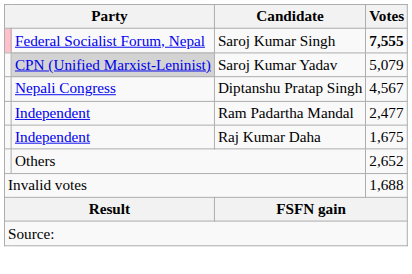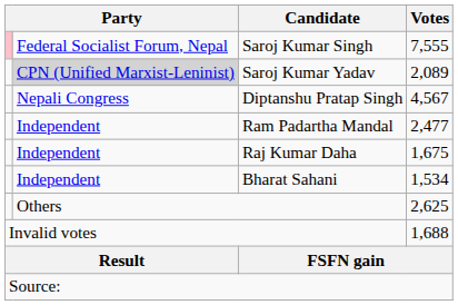Saroj Kumar Singh | Votes: bold -> normal
Saroj Kumar Yadav | Votes: 5,079 -> 2,089
+ row: Independent | Bharat Sahani | 1,534
Others | Votes: 2,652 -> 2,625
